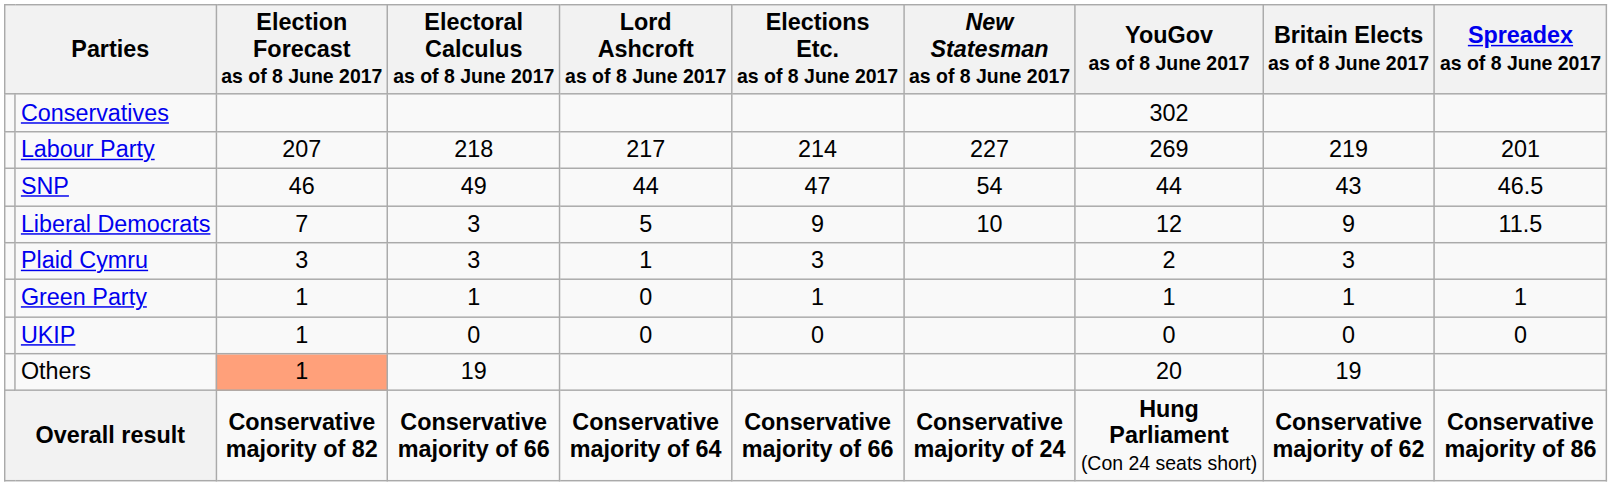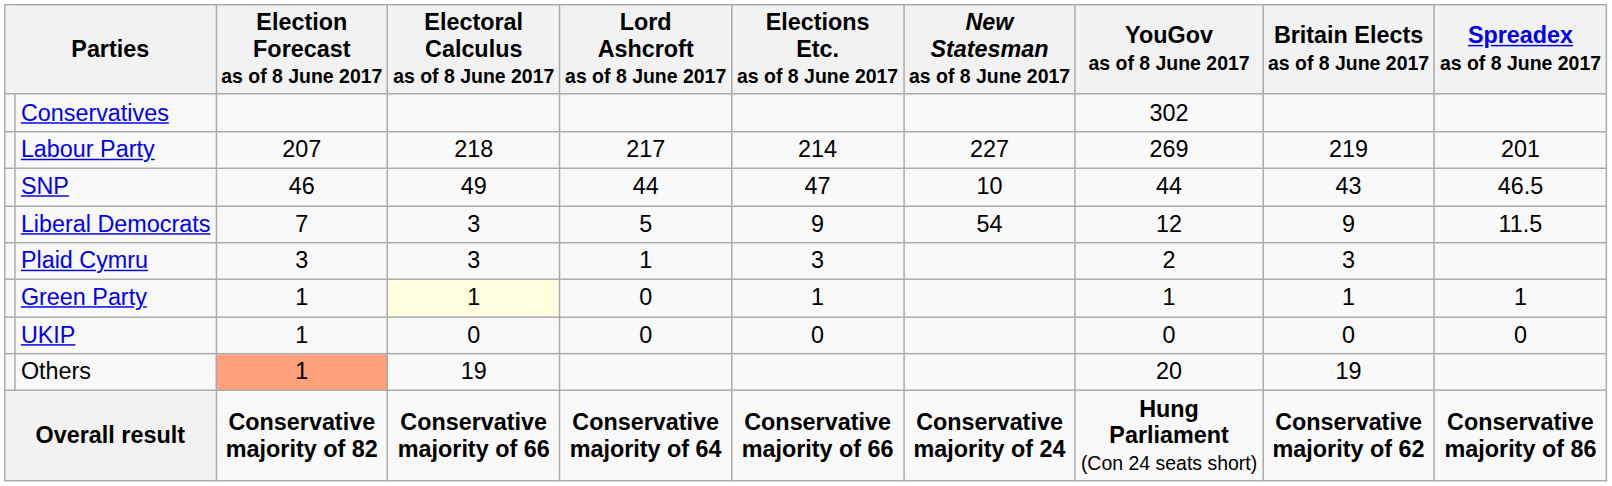SNP | New Statesman as of 8 June 2017: 54 -> 10
Liberal Democrats | New Statesman as of 8 June 2017: 10 -> 54
Green Party | Electoral Calculus as of 8 June 2017: no background -> lightyellow background
